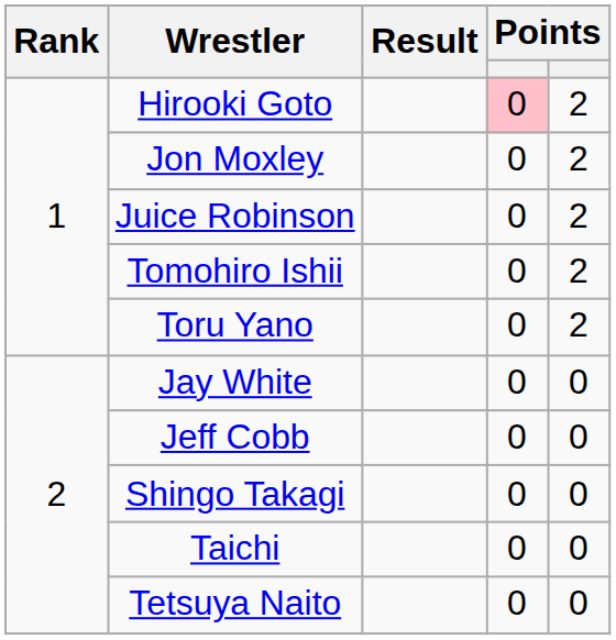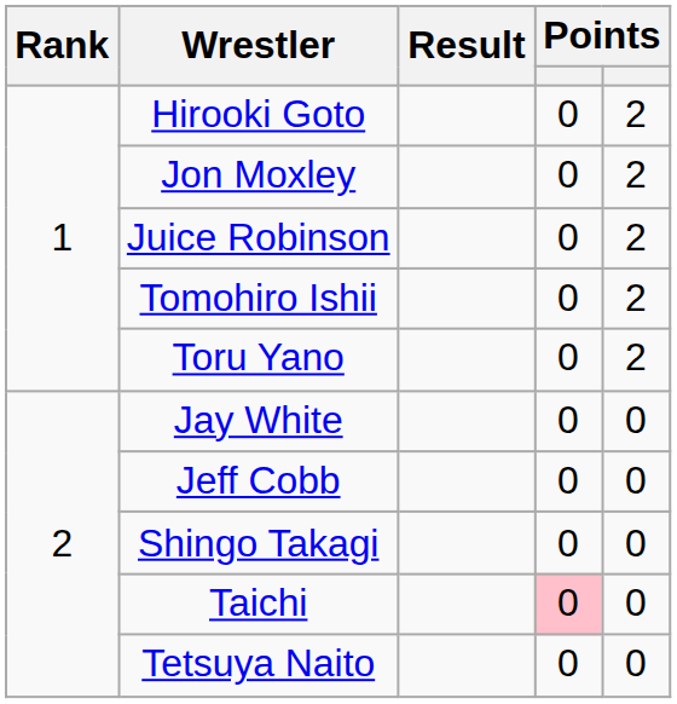Hirooki Goto | column 4: pink background -> no background
Taichi | column 4: no background -> pink background
